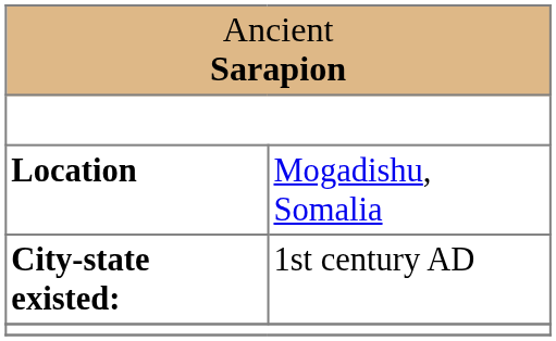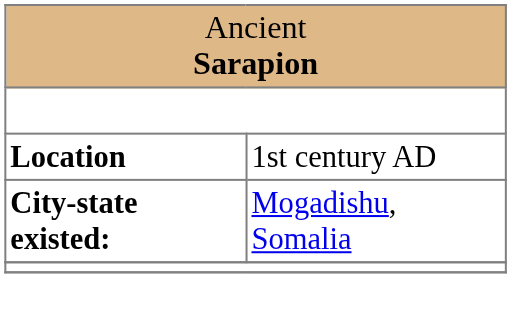row 3 | column 2: Mogadishu, Somalia -> 1st century AD
row 4 | column 2: 1st century AD -> Mogadishu, Somalia
